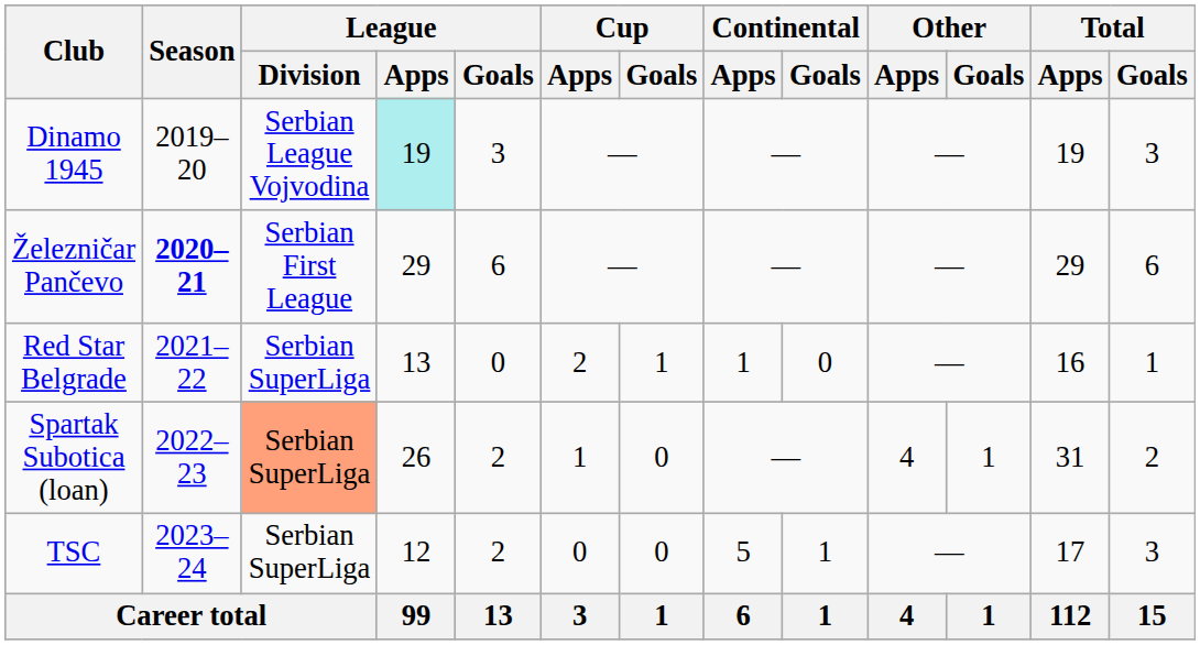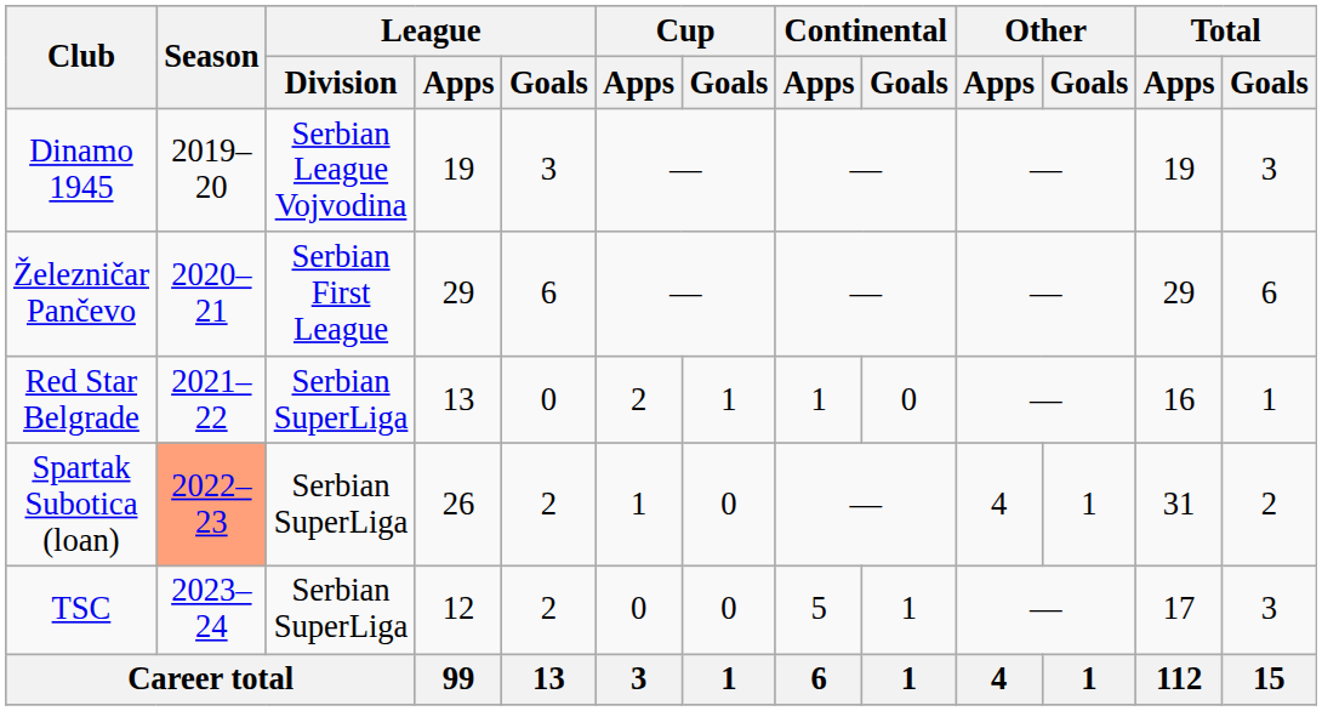Dinamo 1945 | League / Apps: paleturquoise background -> no background
Železničar Pančevo | Season: bold -> normal
Spartak Subotica (loan) | Season: no background -> lightsalmon background
Spartak Subotica (loan) | League / Division: lightsalmon background -> no background
